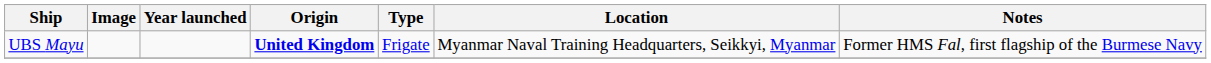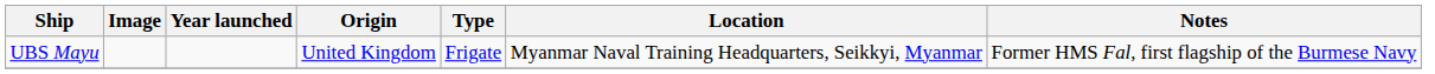UBS Mayu | Origin: bold -> normal
